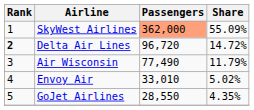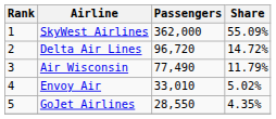SkyWest Airlines | Passengers: lightsalmon background -> no background
Delta Air Lines | Rank: bold -> normal
